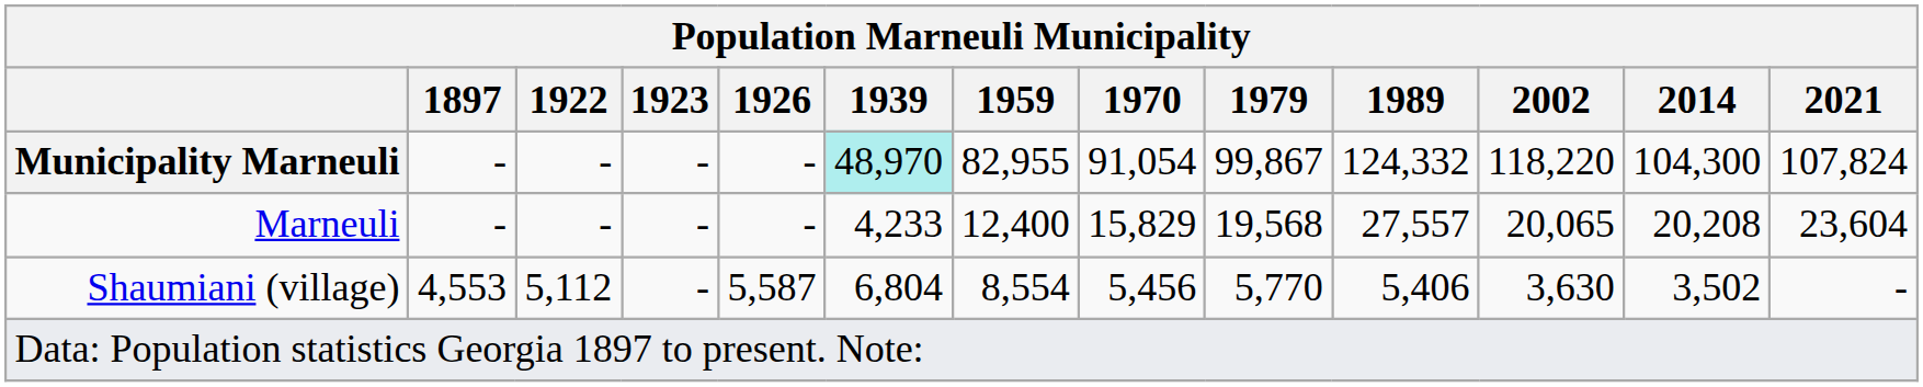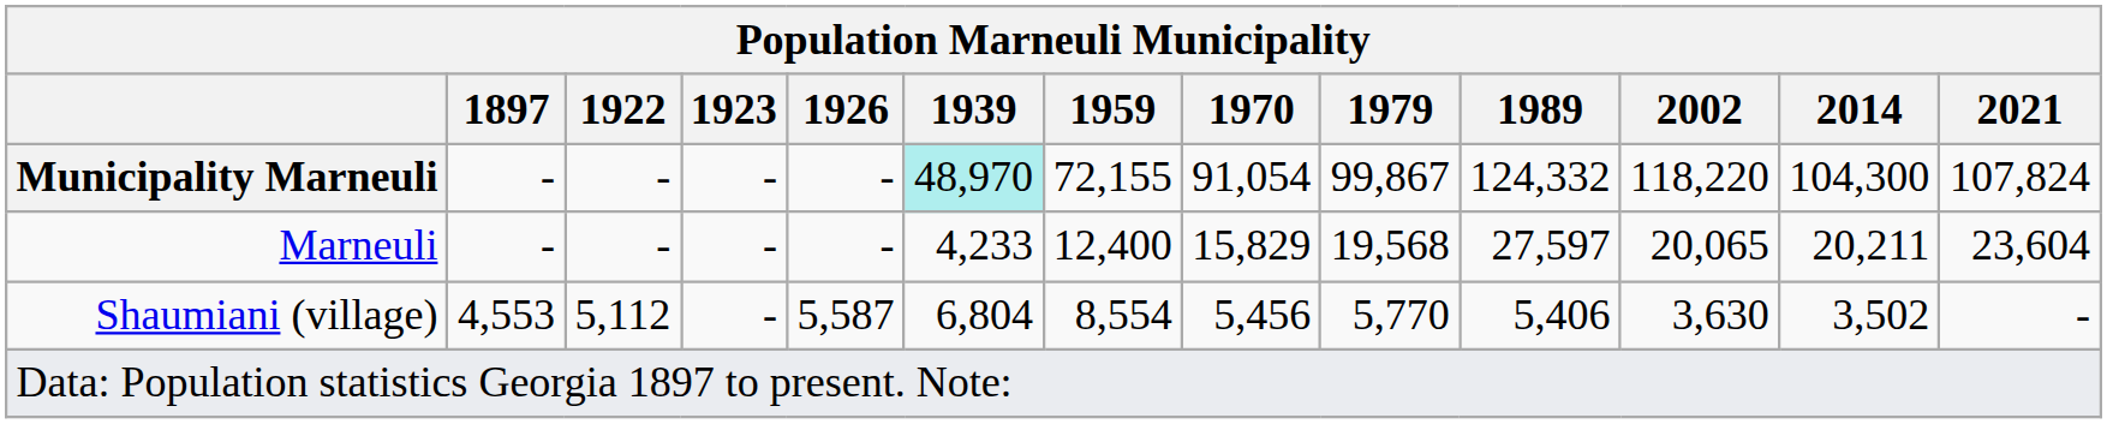Municipality Marneuli | 1959: 82,955 -> 72,155
Marneuli | 1989: 27,557 -> 27,597
Marneuli | 2014: 20,208 -> 20,211
